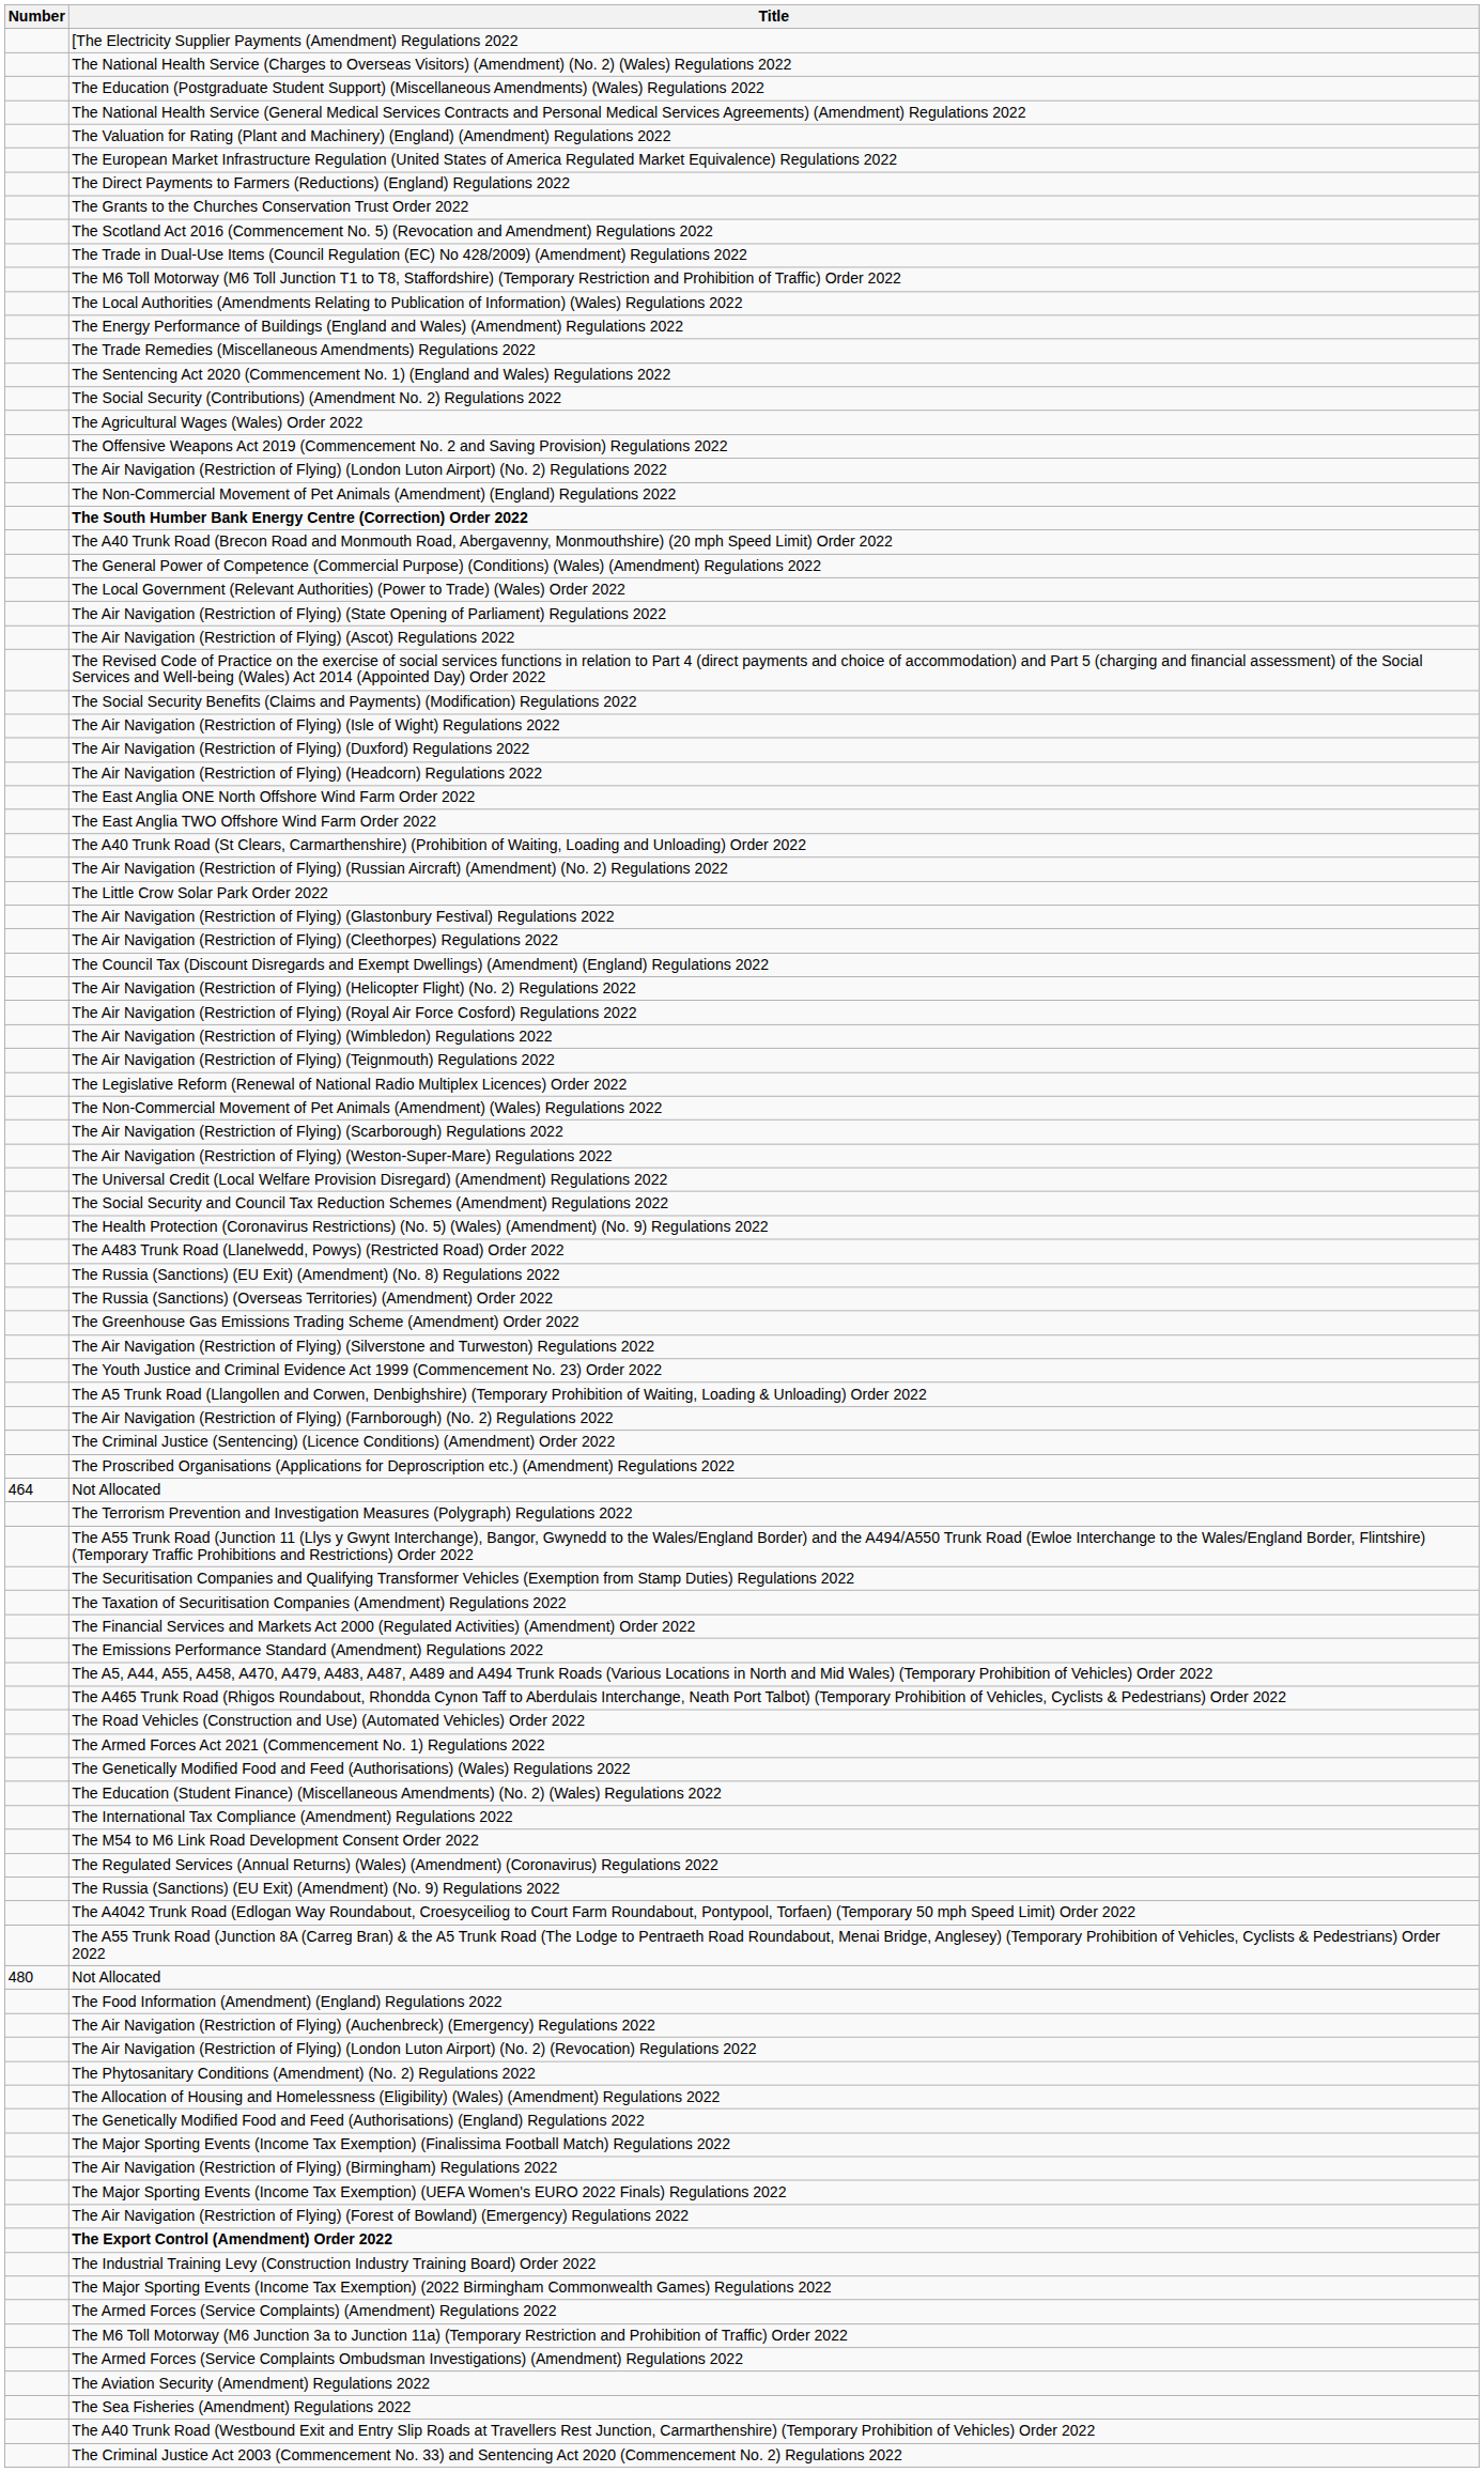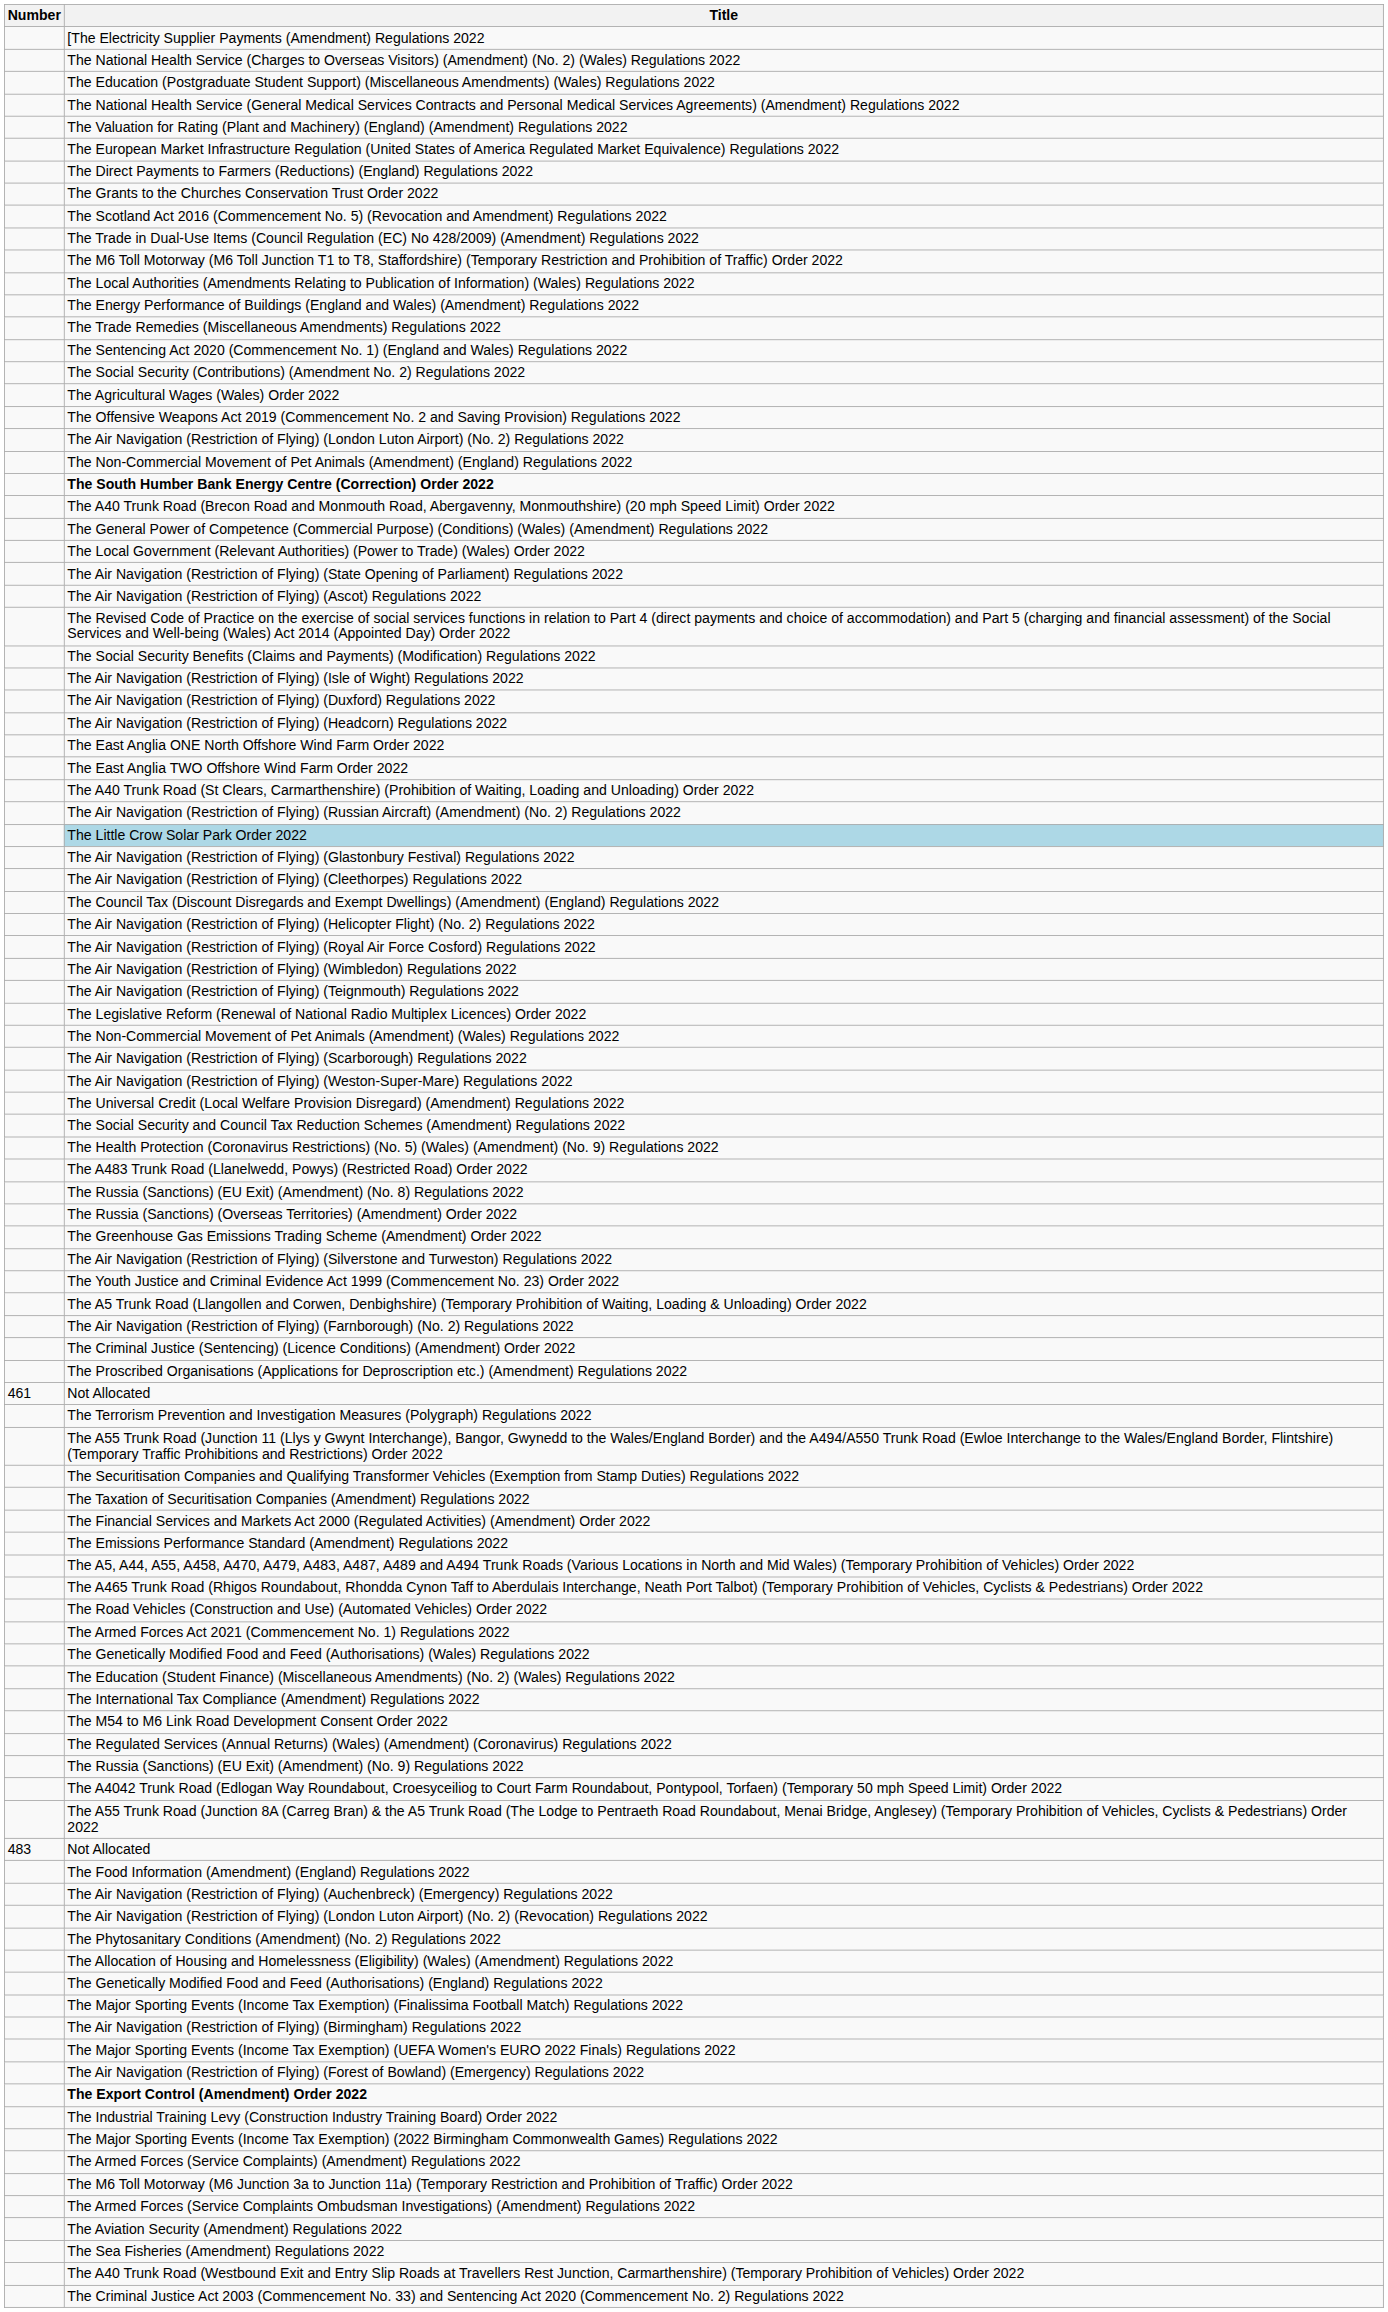row 37 | Title: no background -> lightblue background
row 62 | Number: 464 -> 461
row 81 | Number: 480 -> 483
